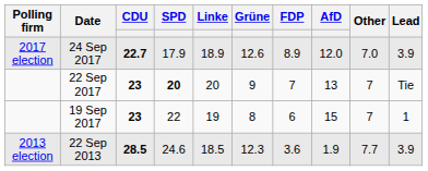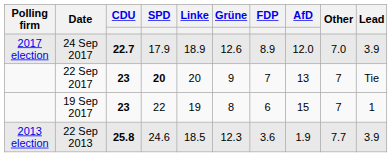22 Sep 2013 | CDU: 28.5 -> 25.8
